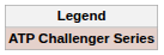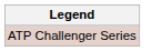row 2 | column 1: bold -> normal
